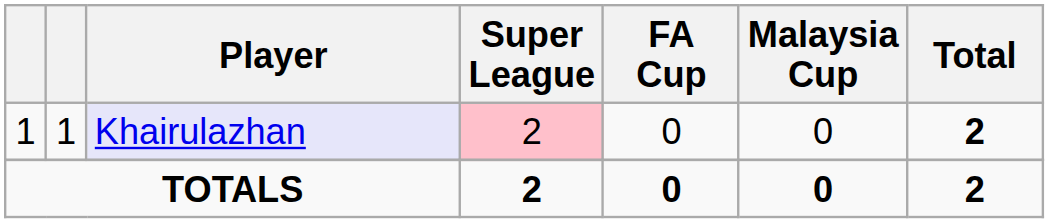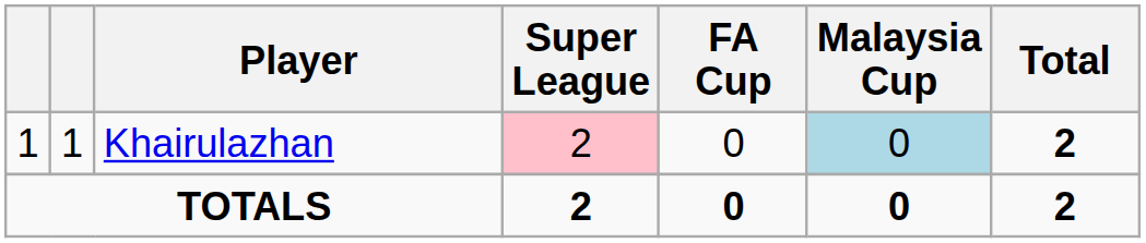row 2 | Player: lavender background -> no background
row 2 | Malaysia Cup: no background -> lightblue background
